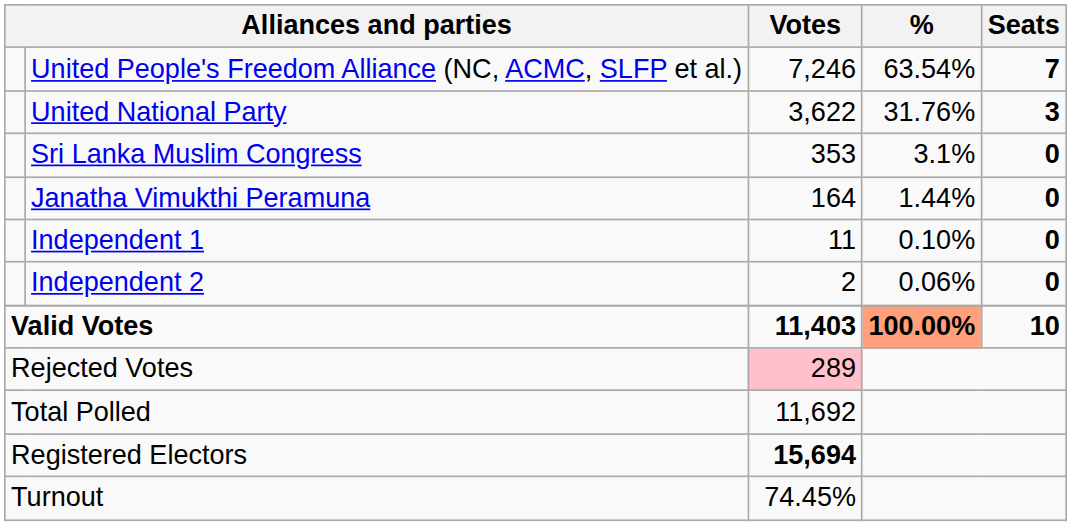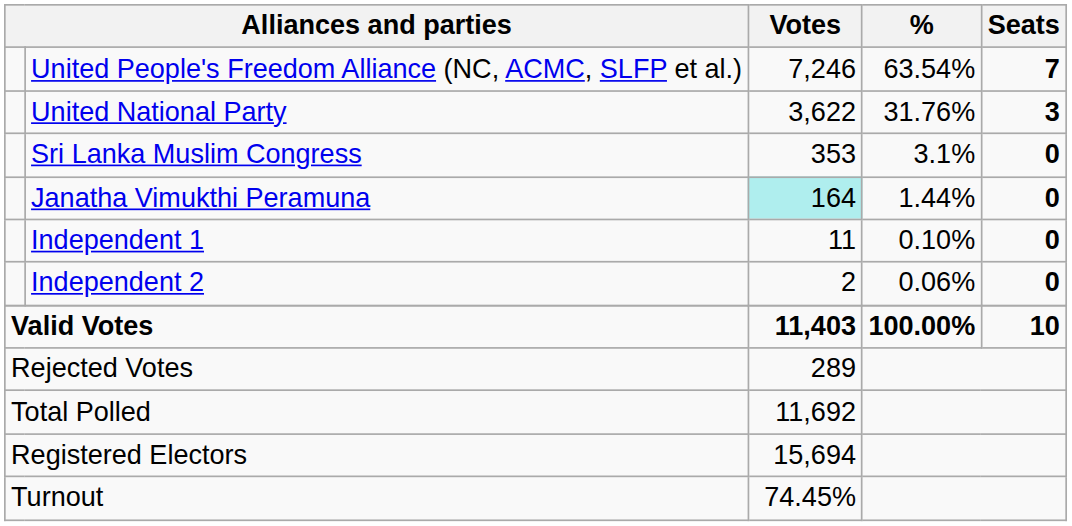Janatha Vimukthi Peramuna | Votes: no background -> paleturquoise background
Valid Votes | %: lightsalmon background -> no background
Rejected Votes | Votes: pink background -> no background
Registered Electors | Votes: bold -> normal
